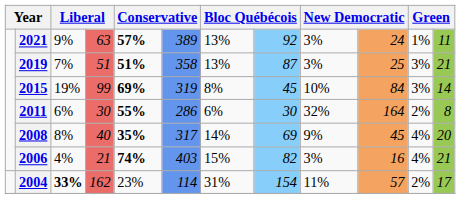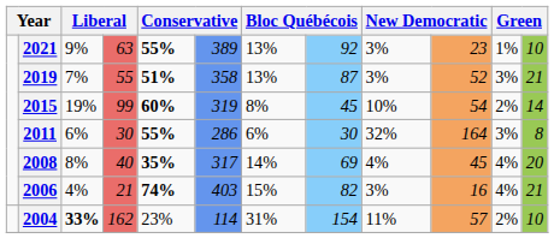2021 | column 5: 57% -> 55%
2021 | column 10: 24 -> 23
2021 | column 12: 11 -> 10
2019 | column 4: 51 -> 55
2019 | column 10: 25 -> 52
2015 | column 5: 69% -> 60%
2015 | column 10: 84 -> 54
2015 | column 11: 3% -> 2%
2011 | column 11: 2% -> 3%
2008 | column 9: 9% -> 4%
2004 | column 12: 17 -> 10
